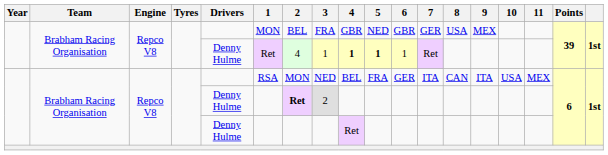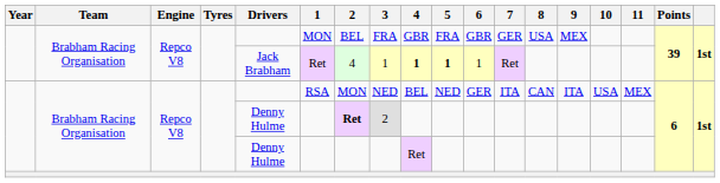row 2 | 5: NED -> FRA
row 3 | Drivers: Denny Hulme -> Jack Brabham
row 4 | 5: FRA -> NED
